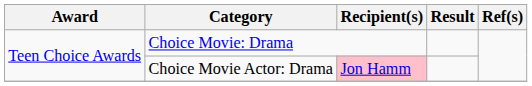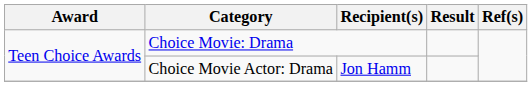Choice Movie Actor: Drama | Recipient(s): pink background -> no background
